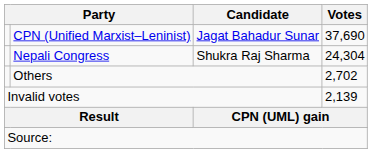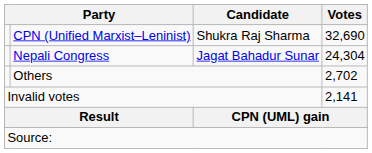CPN (Unified Marxist–Leninist) | Candidate: Jagat Bahadur Sunar -> Shukra Raj Sharma
CPN (Unified Marxist–Leninist) | Votes: 37,690 -> 32,690
Nepali Congress | Candidate: Shukra Raj Sharma -> Jagat Bahadur Sunar
Invalid votes | Votes: 2,139 -> 2,141
